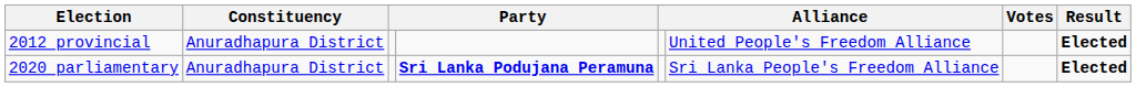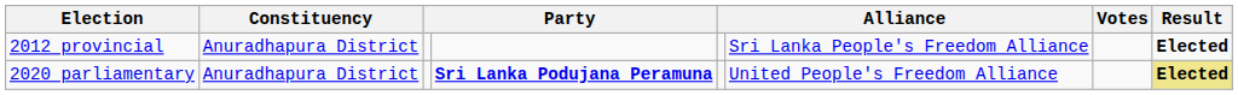2012 provincial | column 6: United People's Freedom Alliance -> Sri Lanka People's Freedom Alliance
2020 parliamentary | column 6: Sri Lanka People's Freedom Alliance -> United People's Freedom Alliance
2020 parliamentary | Result: no background -> khaki background
